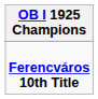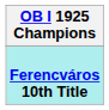row 2 | column 1: no background -> paleturquoise background
